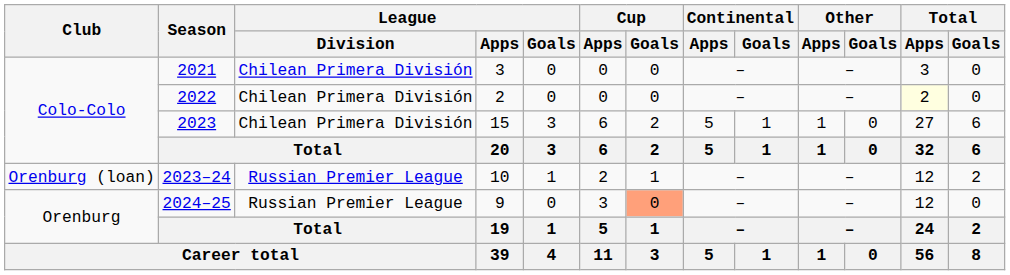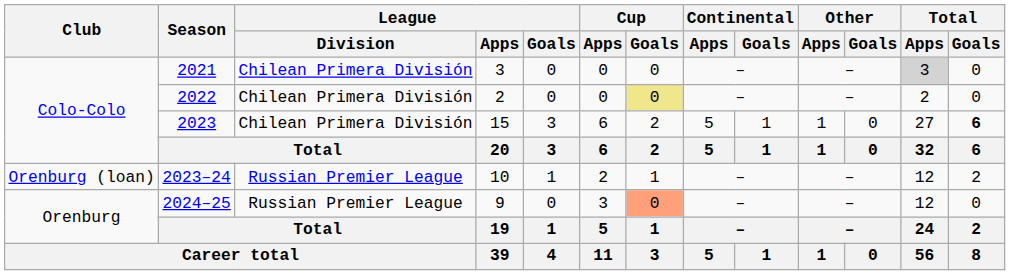2021 | Total / Apps: no background -> lightgrey background
2022 | Cup / Goals: no background -> khaki background
2022 | Total / Apps: lightyellow background -> no background
2023 | Total / Goals: normal -> bold
